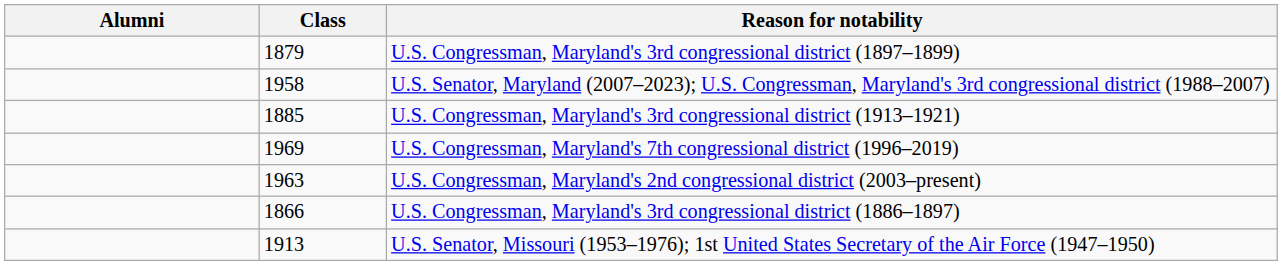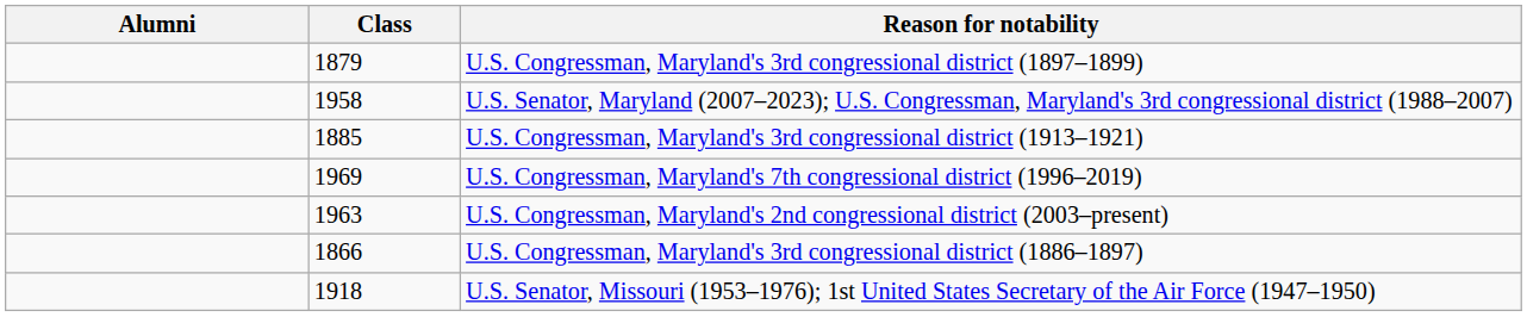row 8 | Class: 1913 -> 1918
